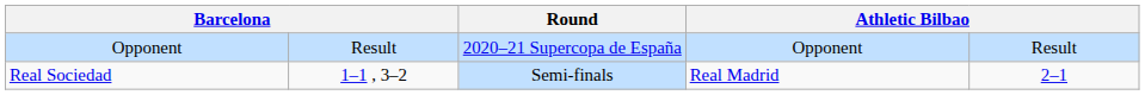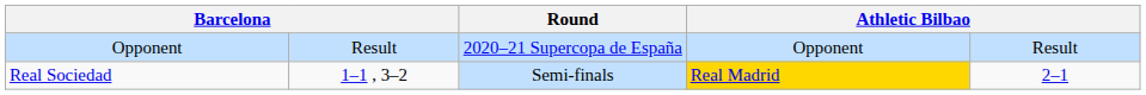Real Sociedad | column 4: no background -> gold background
